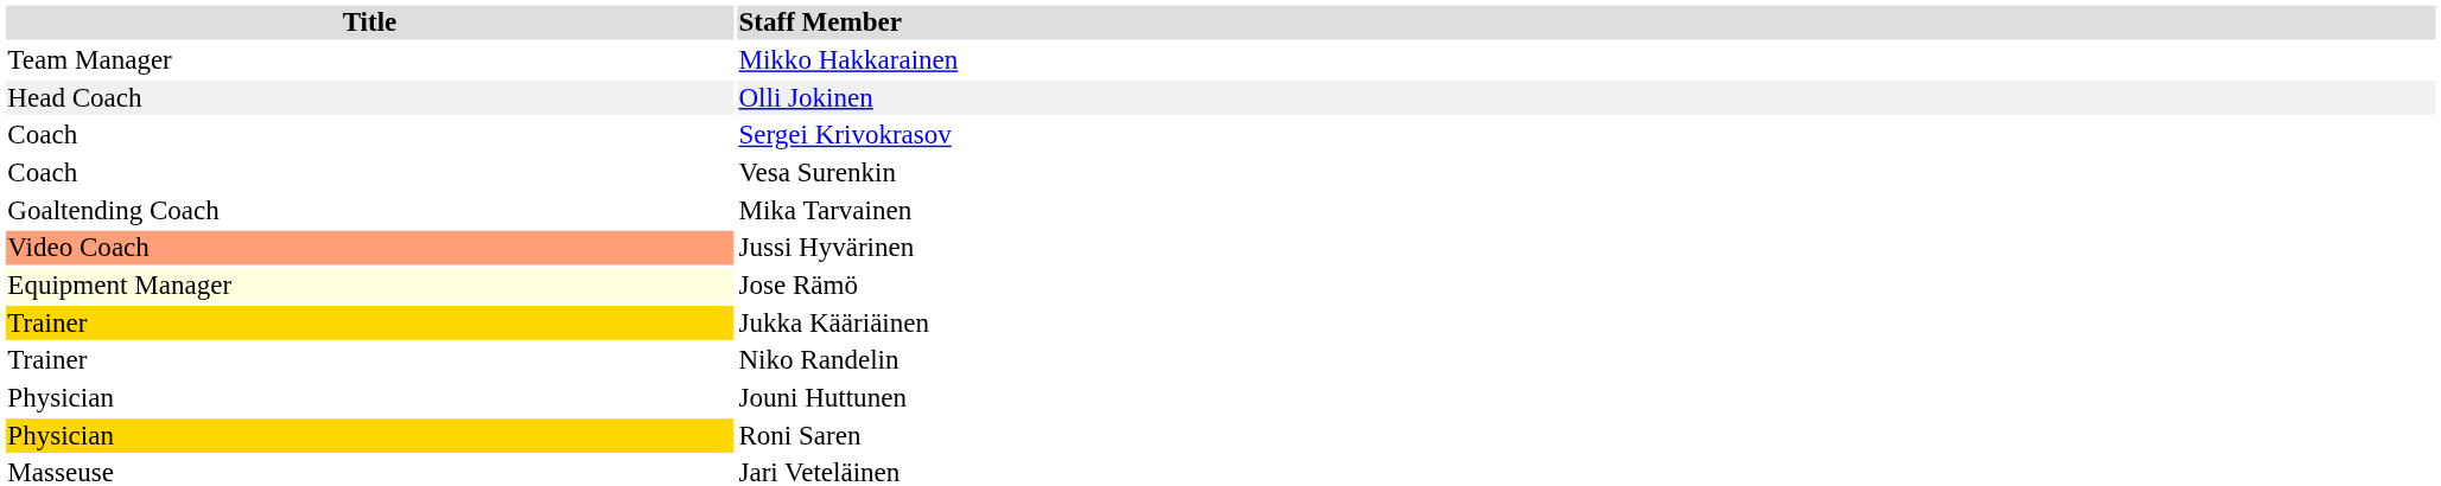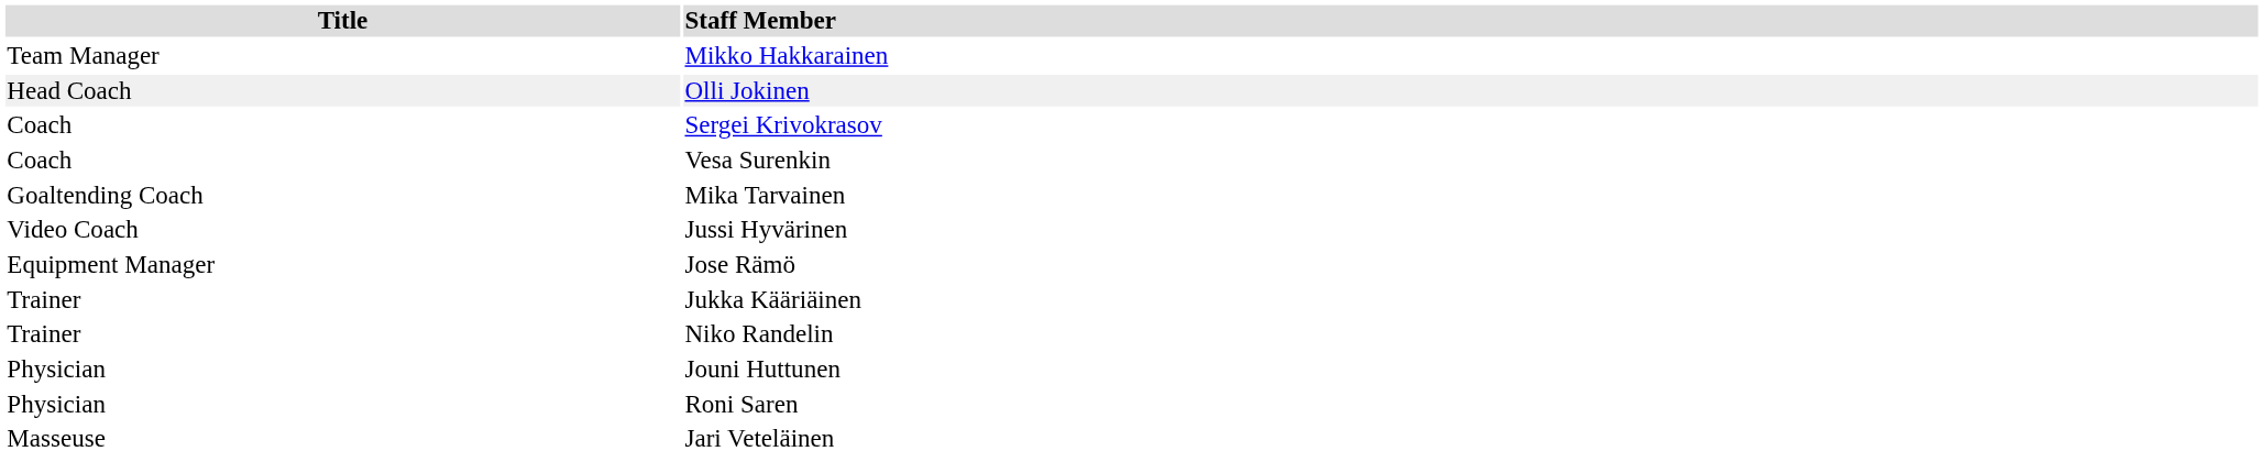Jussi Hyvärinen | Title: lightsalmon background -> no background
Jose Rämö | Title: lightyellow background -> no background
Jukka Kääriäinen | Title: gold background -> no background
Roni Saren | Title: gold background -> no background
